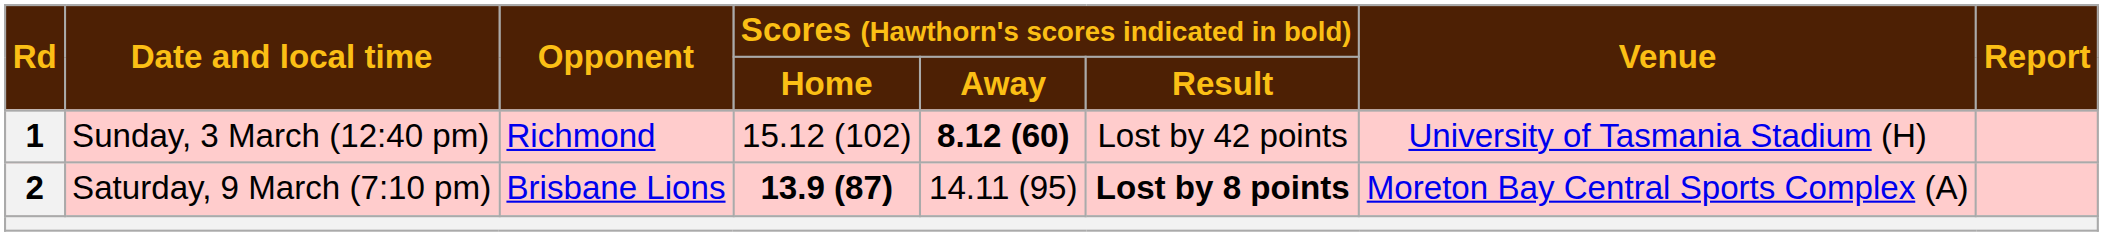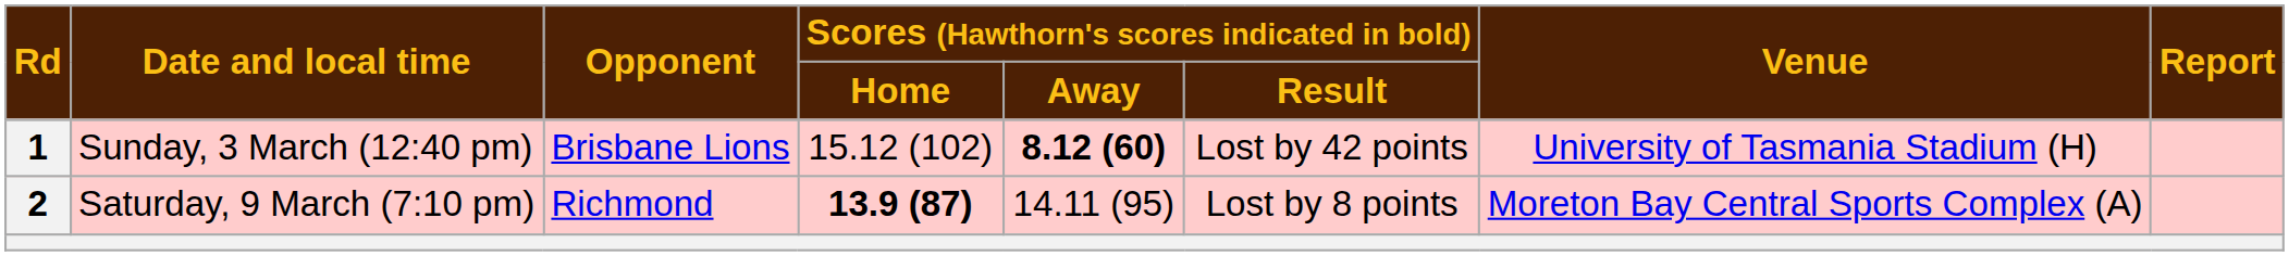1 | Opponent: Richmond -> Brisbane Lions
2 | Opponent: Brisbane Lions -> Richmond
2 | Scores (Hawthorn's scores indicated in bold) / Result: bold -> normal
